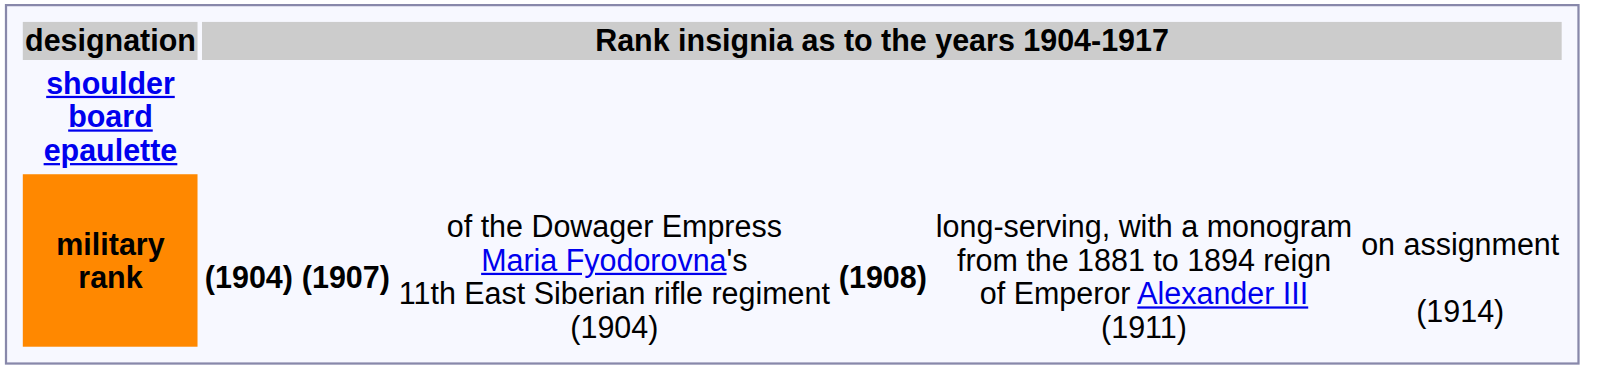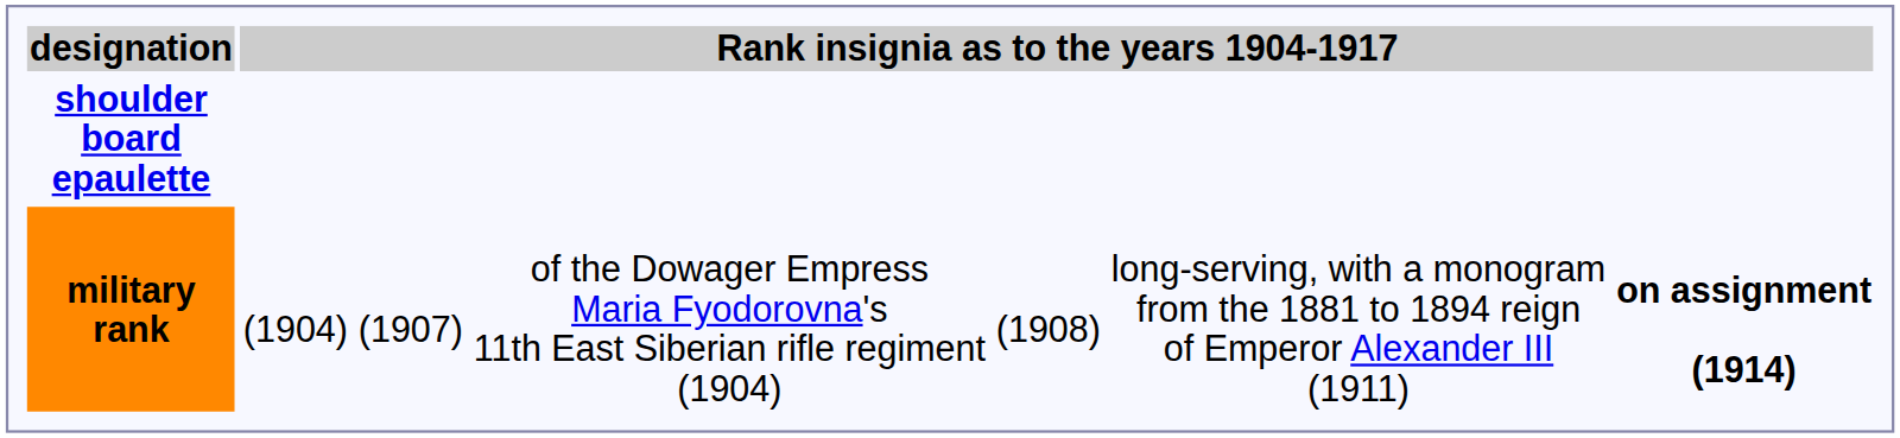military rank | column 2: bold -> normal
military rank | column 3: bold -> normal
military rank | column 5: bold -> normal
military rank | column 7: normal -> bold
